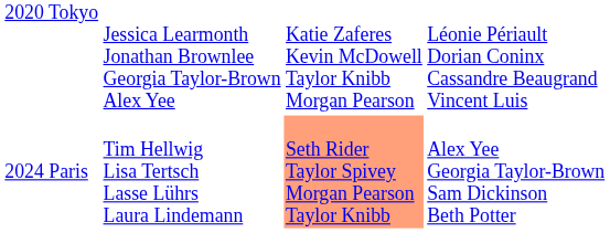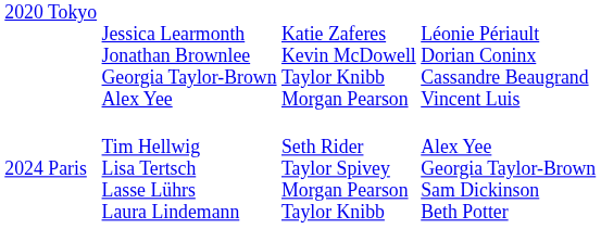2024 Paris | column 3: lightsalmon background -> no background
